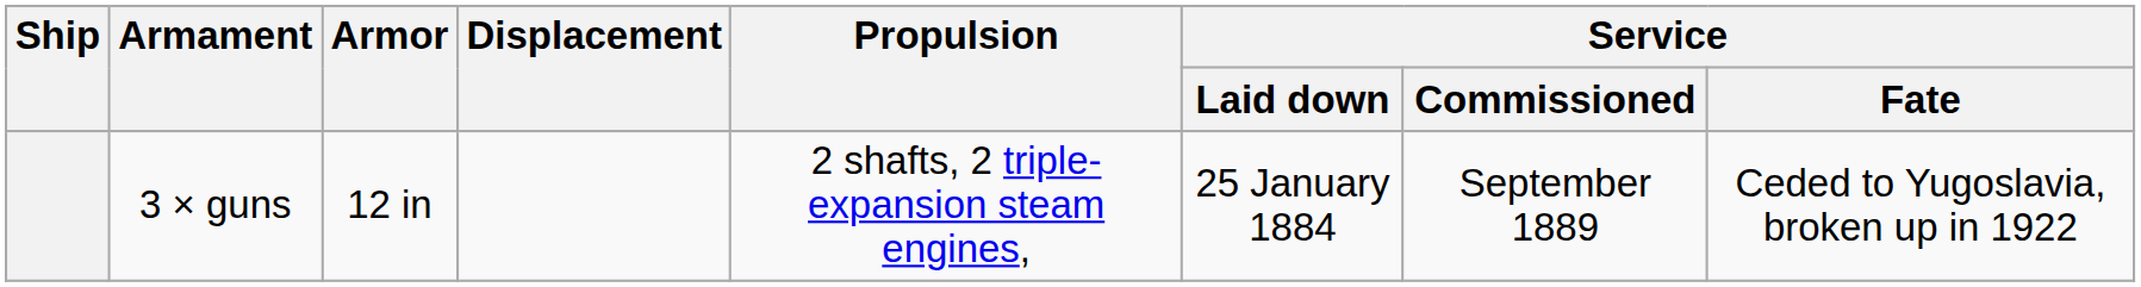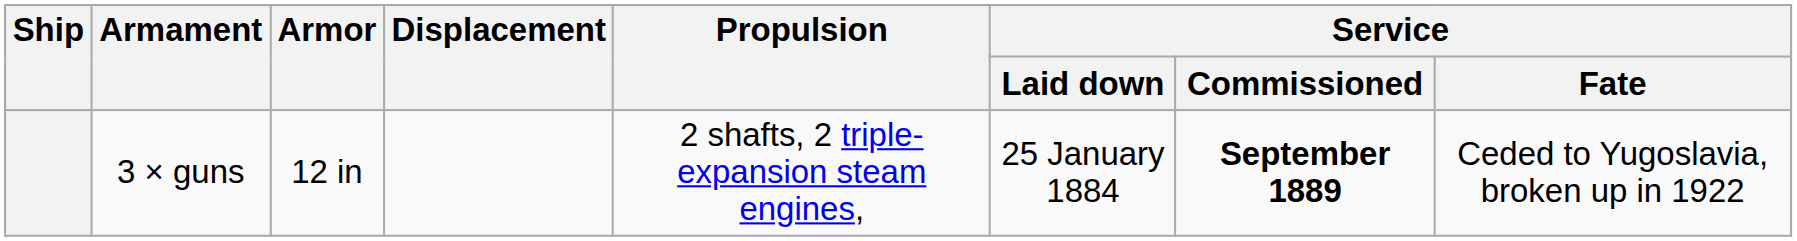3 × guns | Service / Commissioned: normal -> bold
